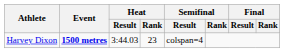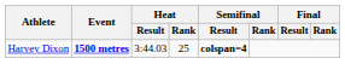Harvey Dixon | Heat / Rank: 23 -> 25
Harvey Dixon | Semifinal / Result: normal -> bold
